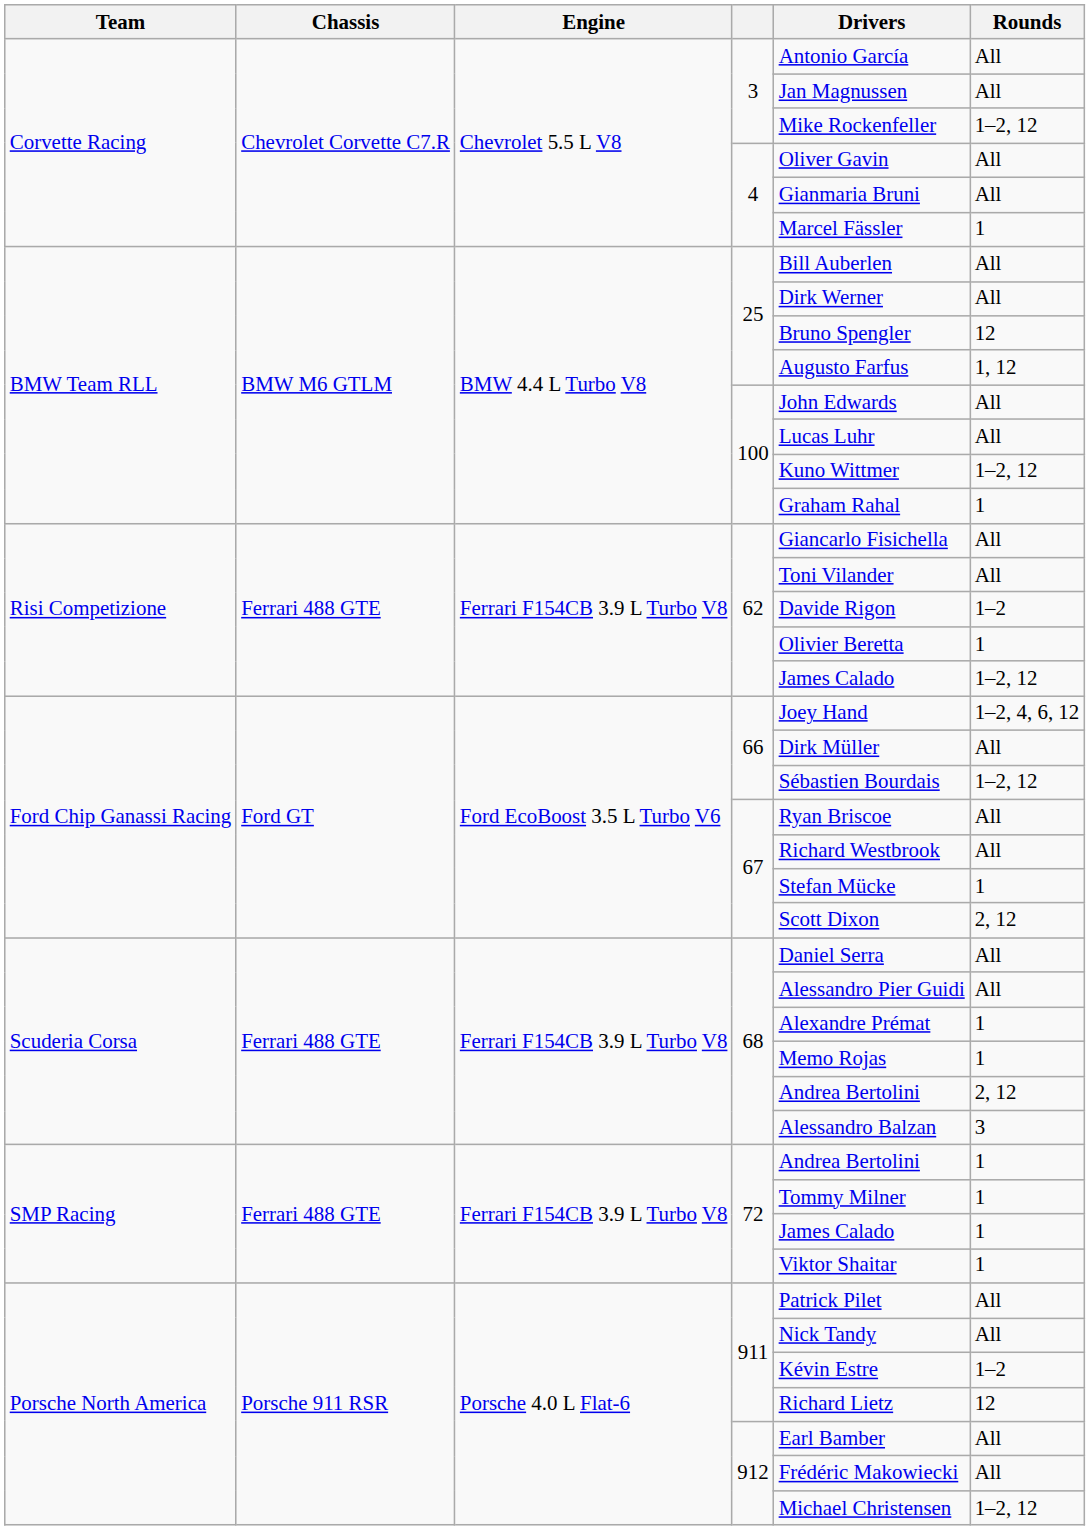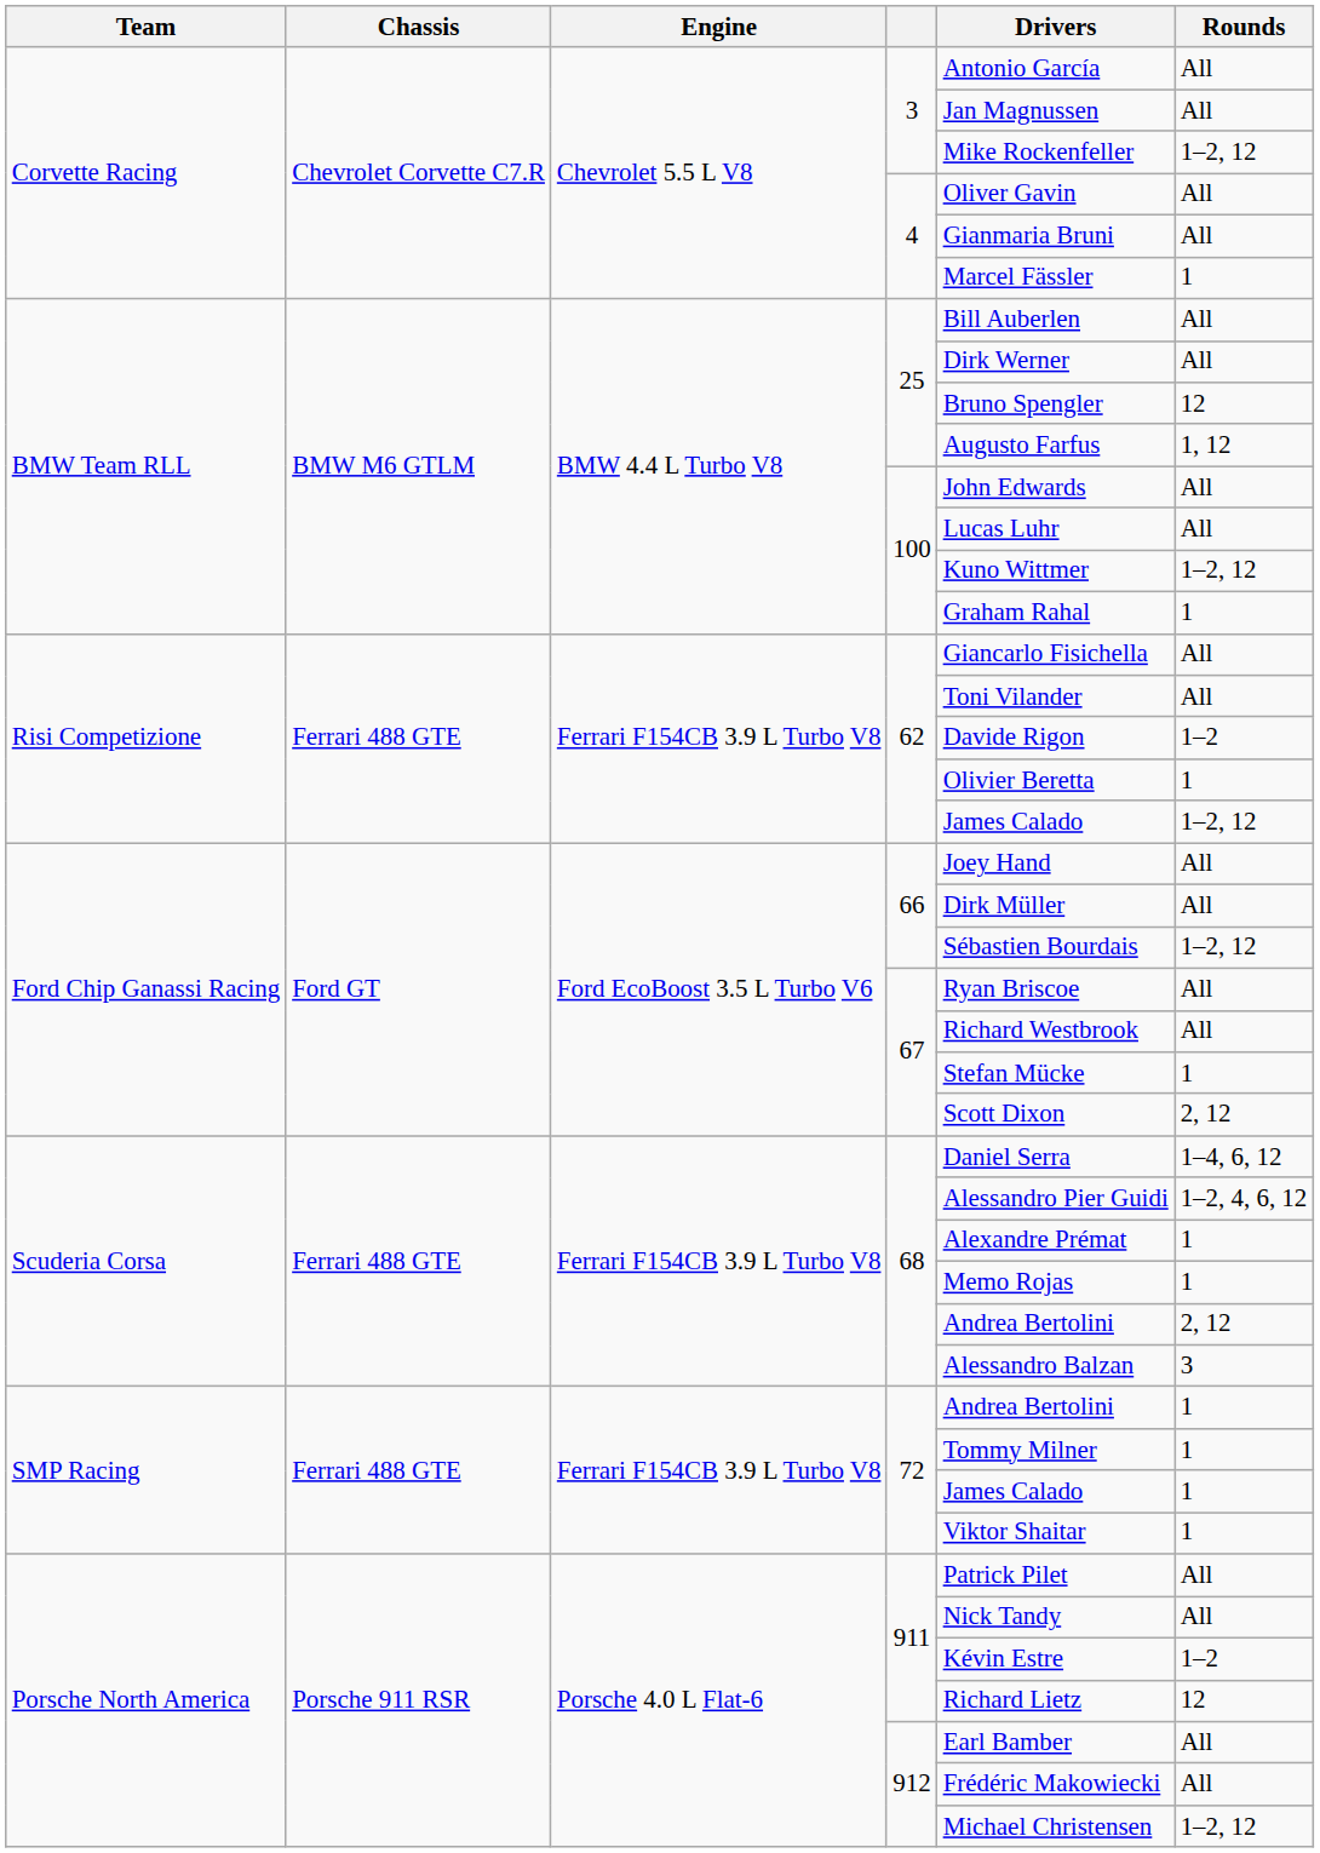row 21 | Rounds: 1–2, 4, 6, 12 -> All
row 28 | Rounds: All -> 1–4, 6, 12
row 29 | Rounds: All -> 1–2, 4, 6, 12
